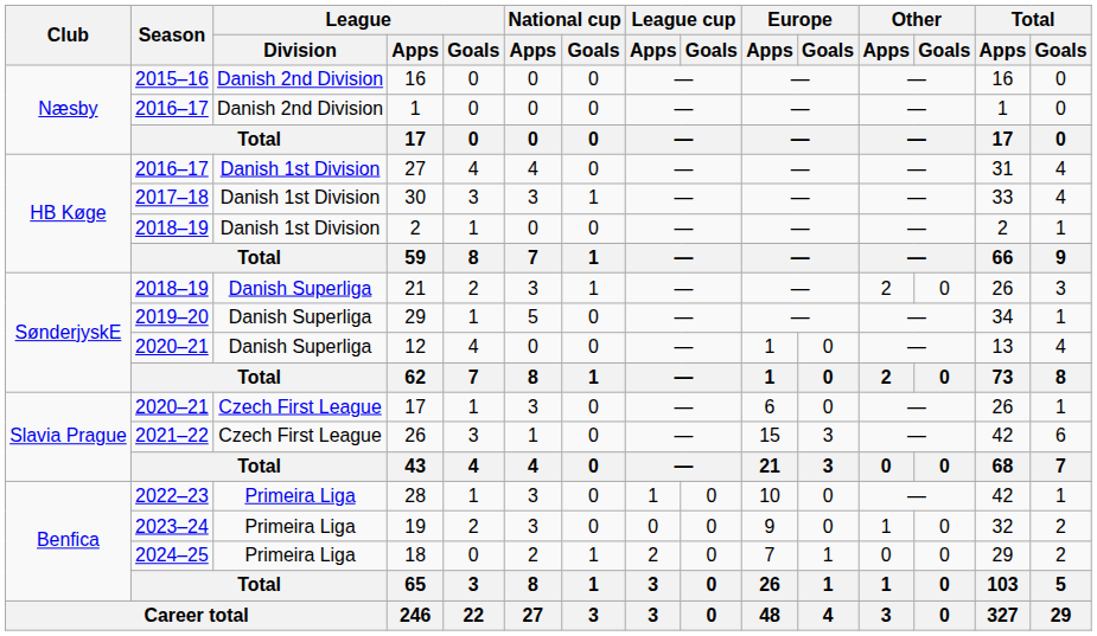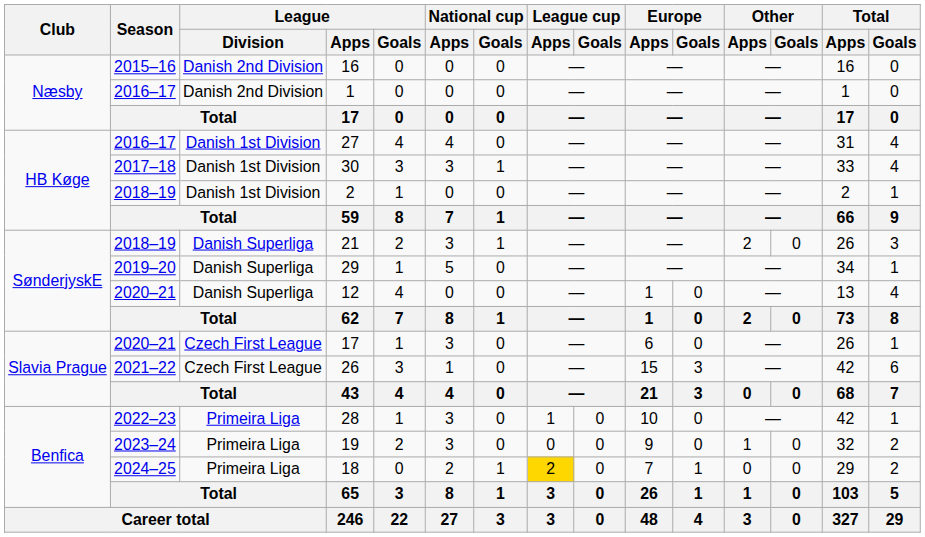18 | League cup / Apps: no background -> gold background
